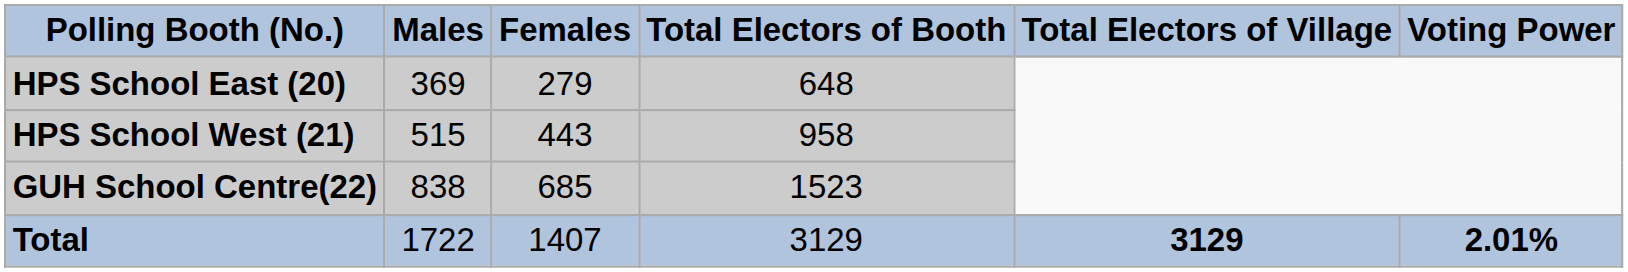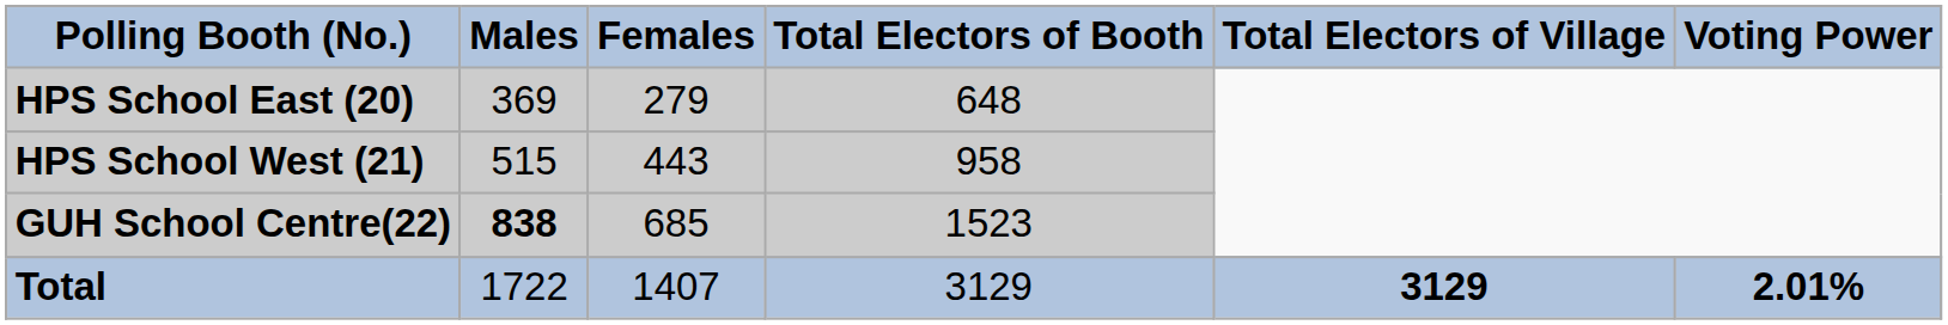GUH School Centre(22) | Males: normal -> bold
